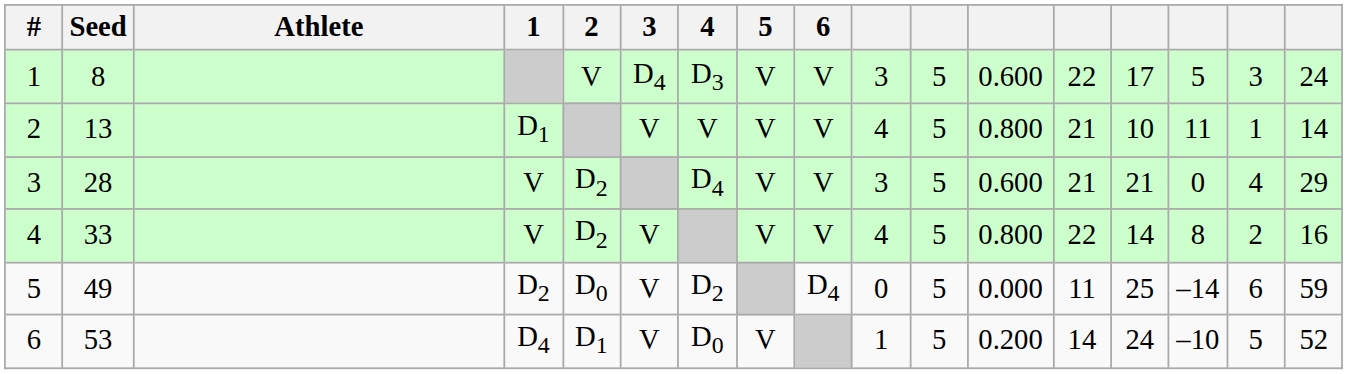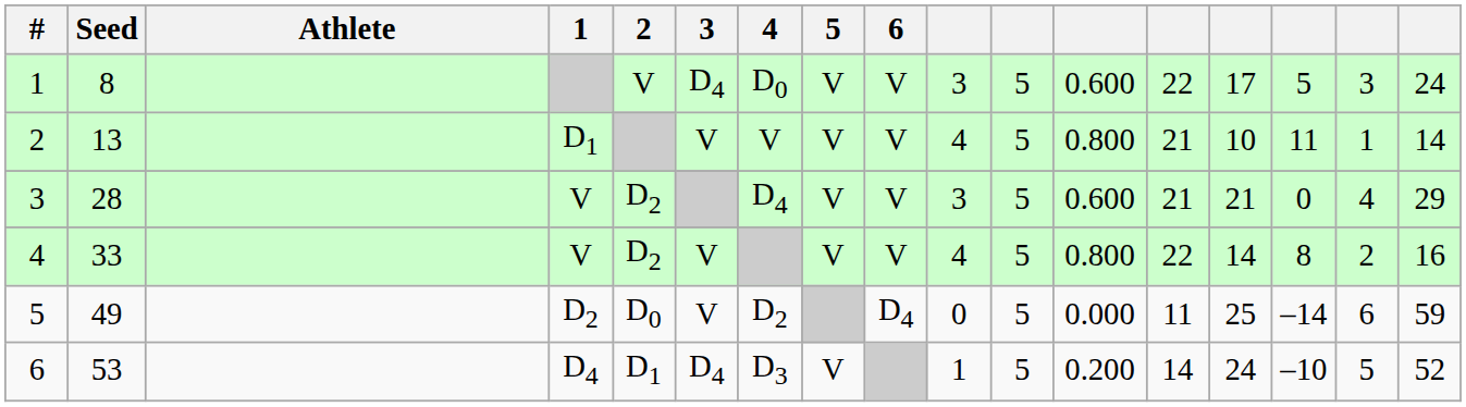row 2 | 4: D3 -> D0
row 7 | 3: V -> D4
row 7 | 4: D0 -> D3
